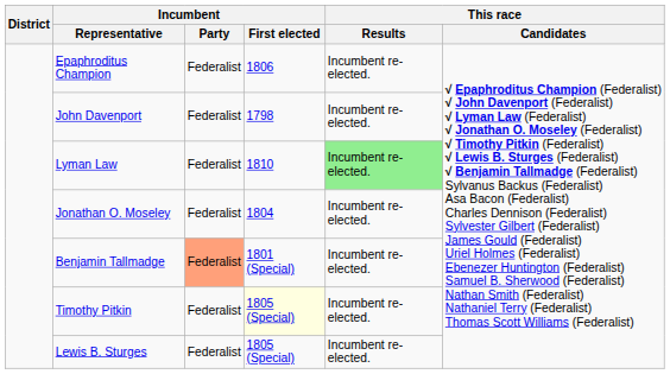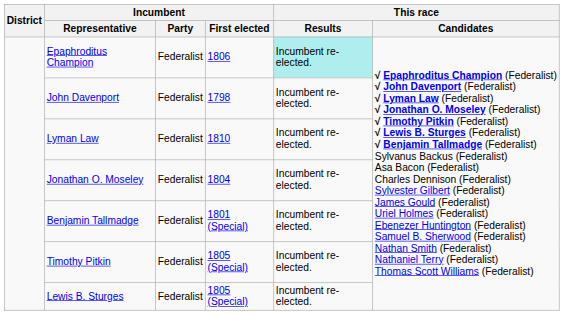Epaphroditus Champion | This race / Results: no background -> paleturquoise background
Lyman Law | This race / Results: lightgreen background -> no background
Benjamin Tallmadge | Incumbent / Party: lightsalmon background -> no background
Timothy Pitkin | Incumbent / First elected: lightyellow background -> no background
